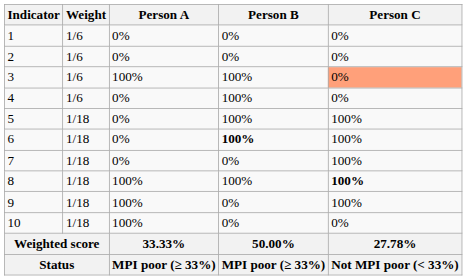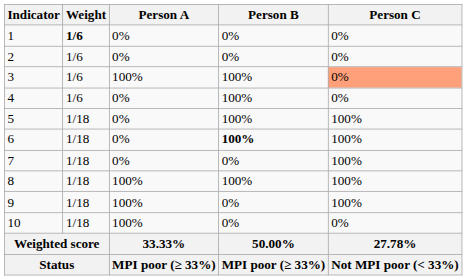1 | Weight: normal -> bold
8 | Person C: bold -> normal
